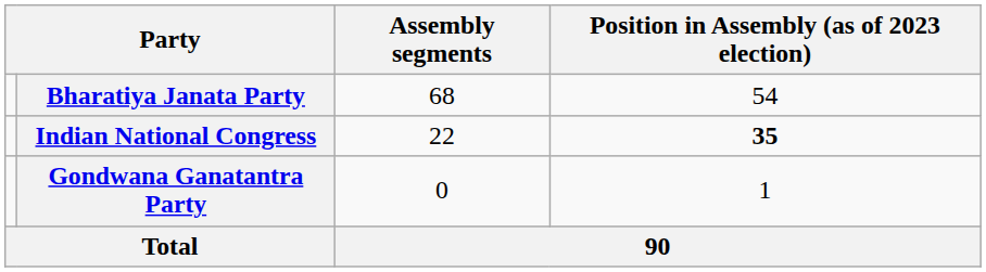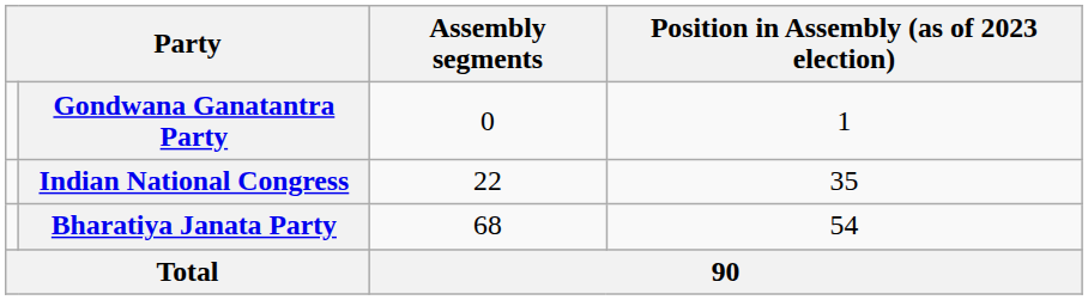rows swapped: Bharatiya Janata Party <-> Gondwana Ganatantra Party
Indian National Congress | Position in Assembly (as of 2023 election): bold -> normal
